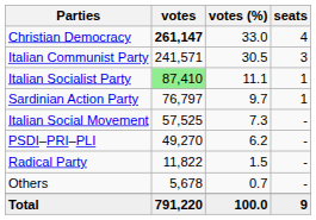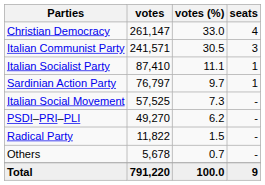Christian Democracy | votes: bold -> normal
Italian Socialist Party | votes: lightgreen background -> no background
